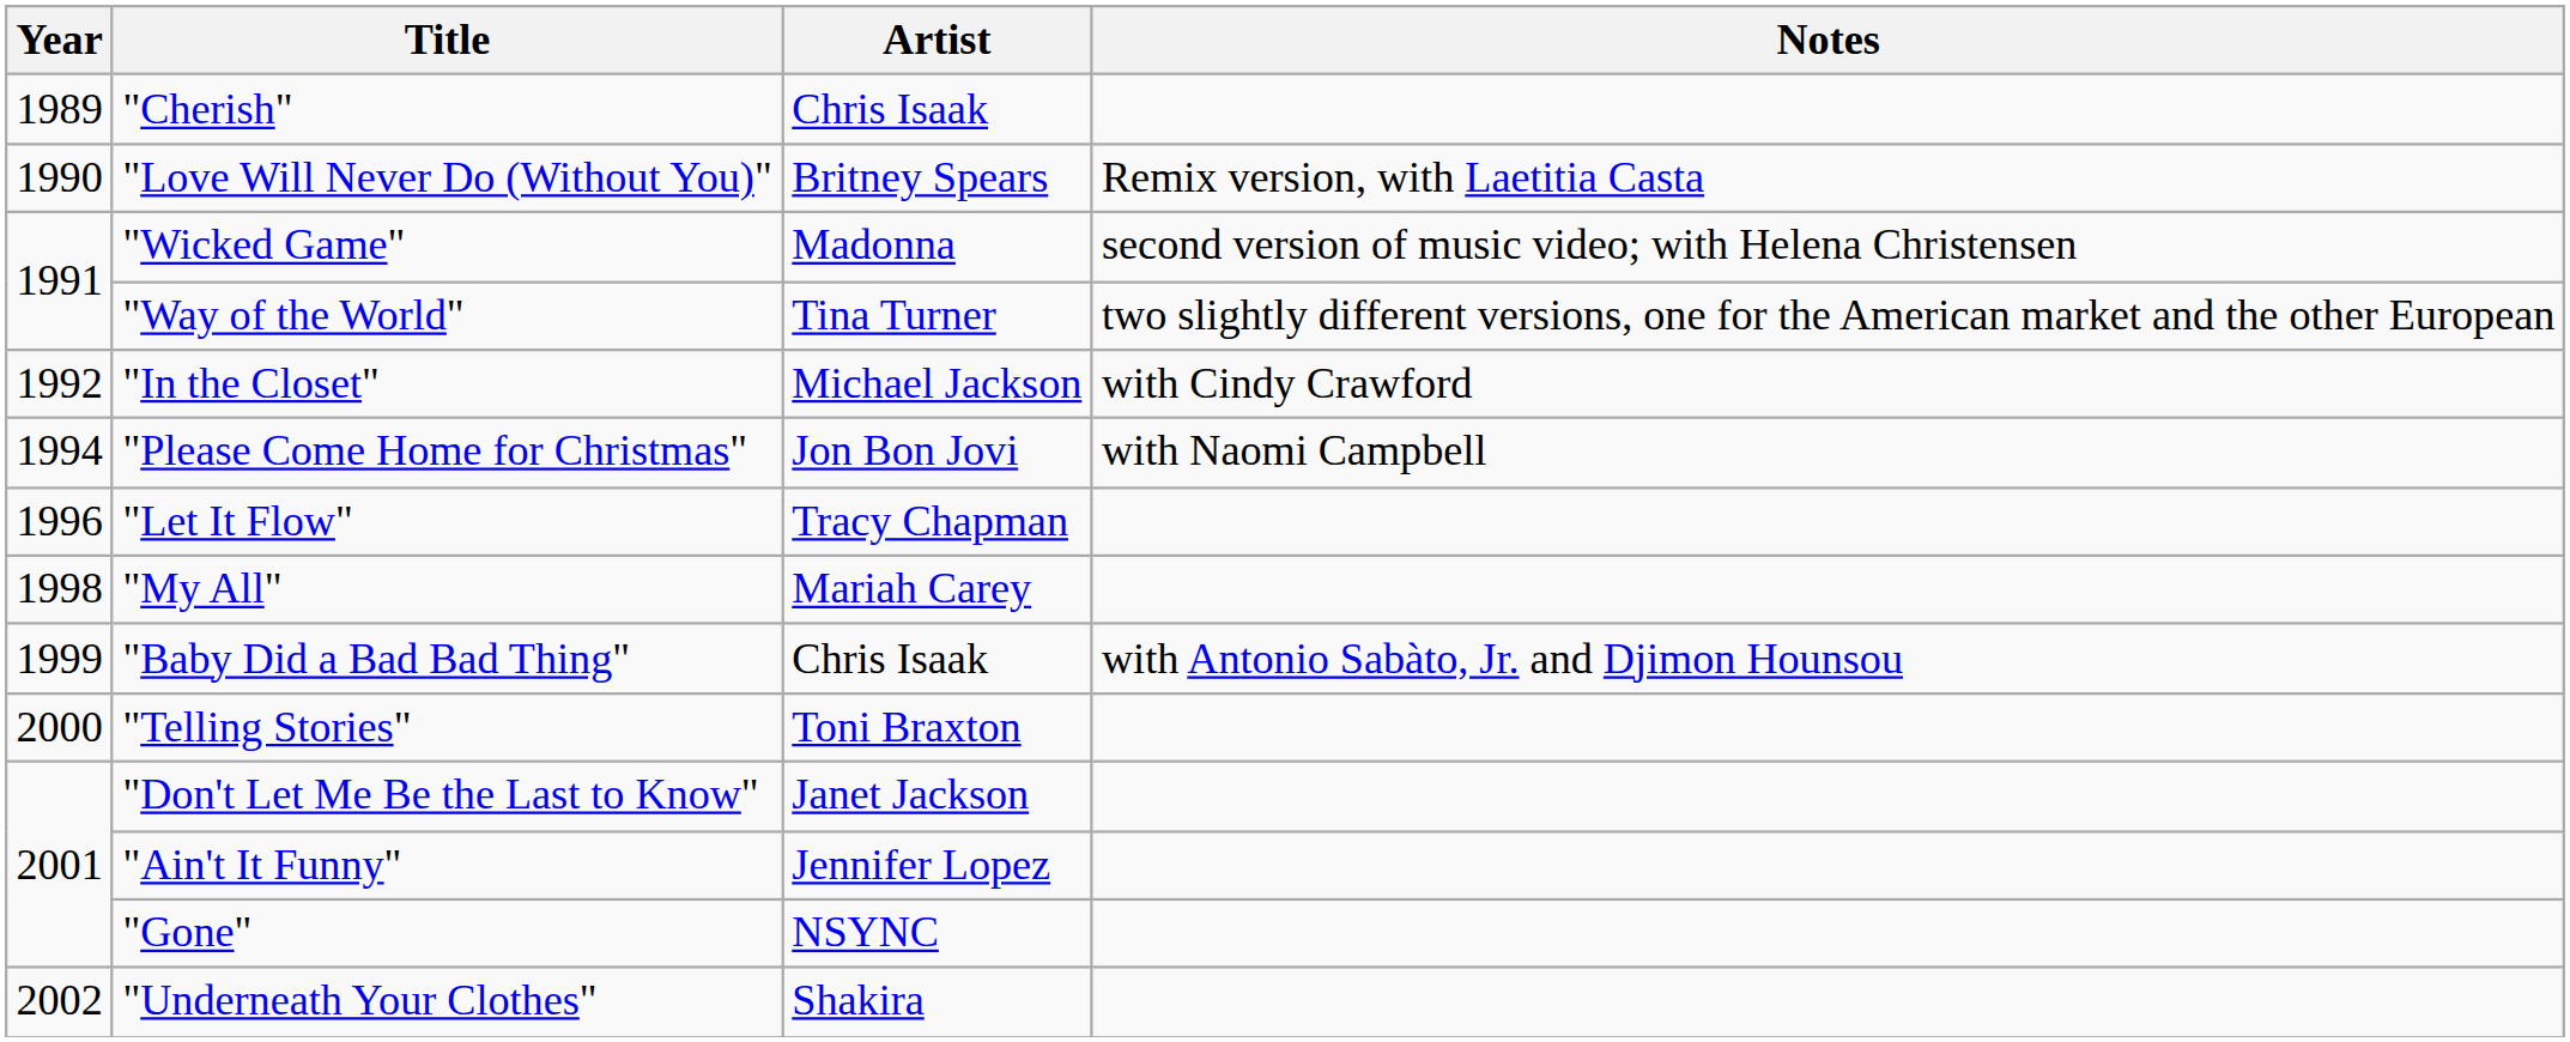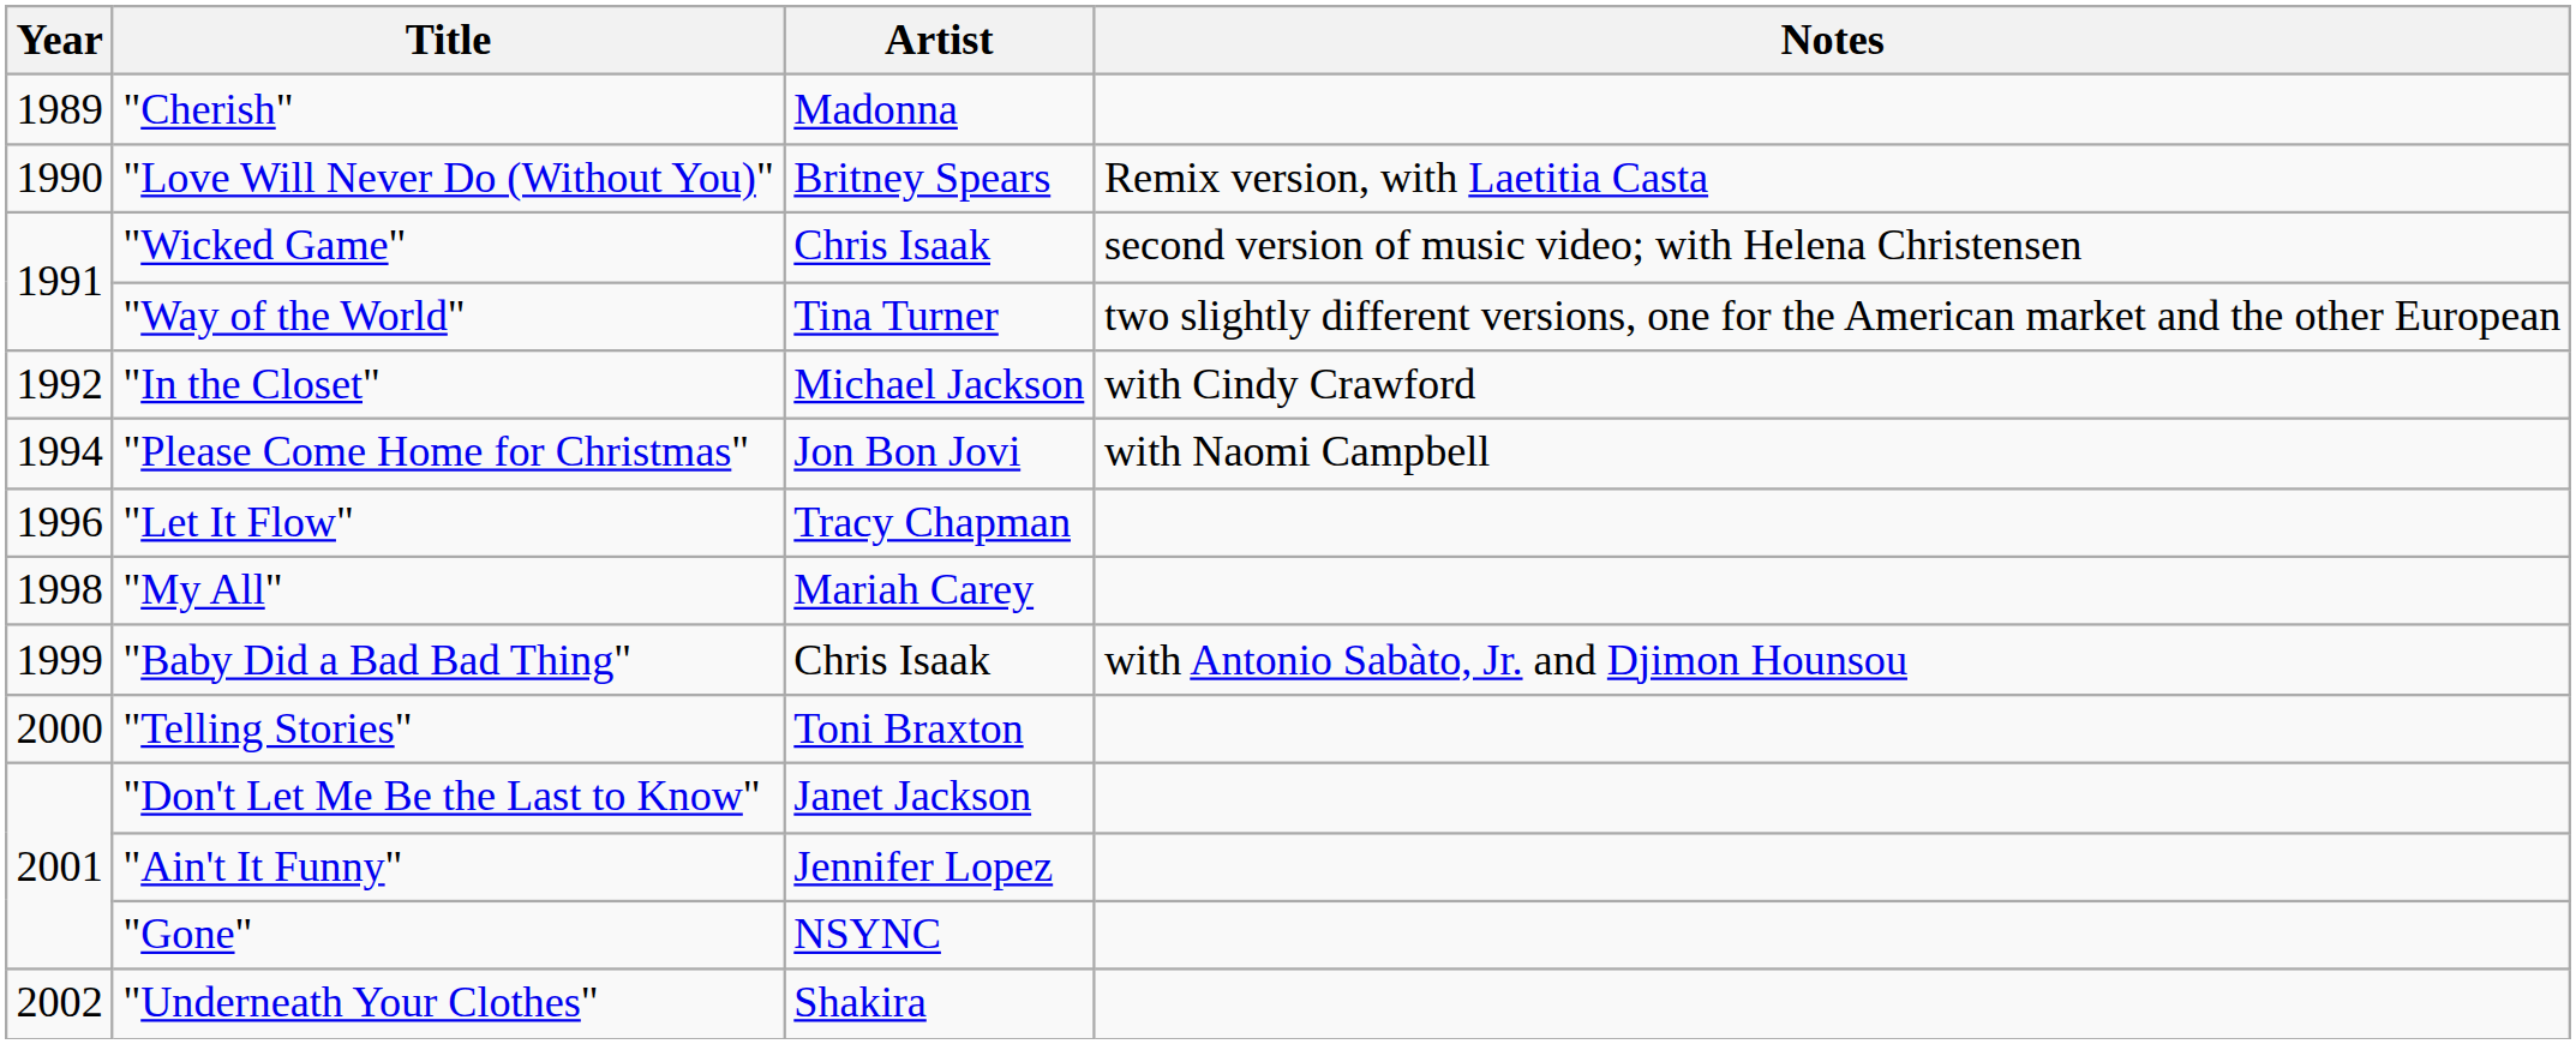"Cherish" | Artist: Chris Isaak -> Madonna
"Wicked Game" | Artist: Madonna -> Chris Isaak
